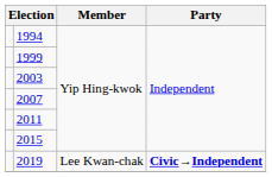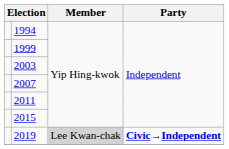2019 | Member: no background -> lightgrey background
